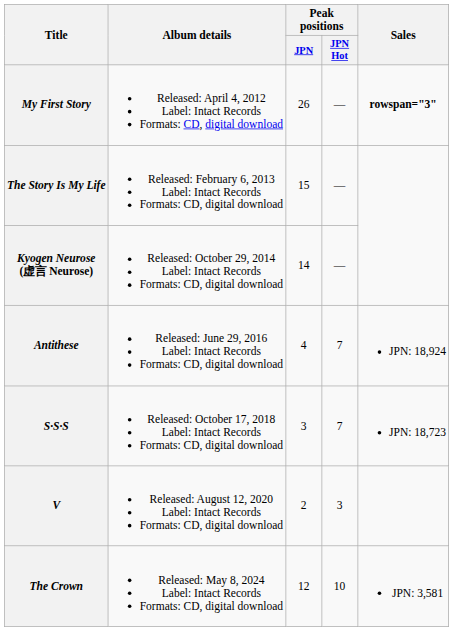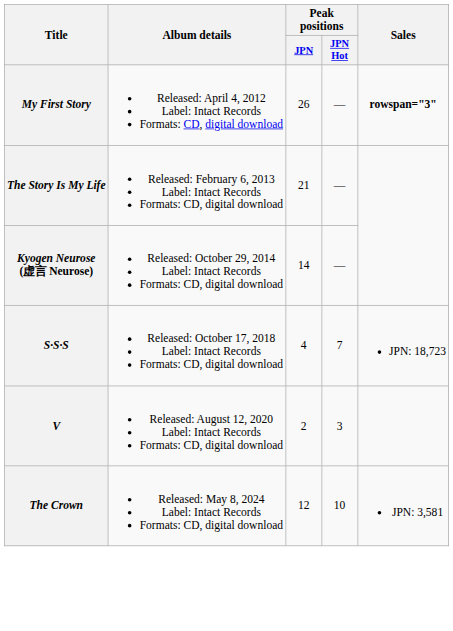The Story Is My Life | Peak positions / JPN: 15 -> 21
- row: Antithese | Released: June 29, 2016 Label: Intact Records Formats: CD, digital download | 4 | 7 | JPN: 18,924
S·S·S | Peak positions / JPN: 3 -> 4
